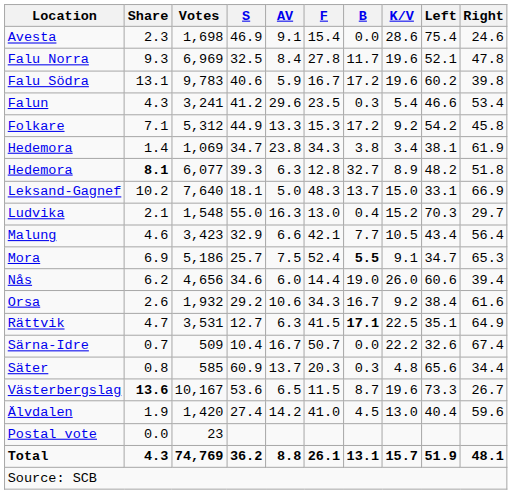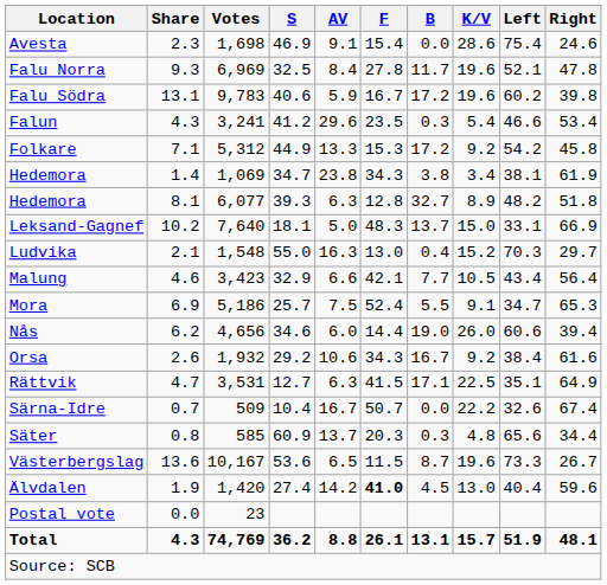Hedemora / 6,077 | Share: bold -> normal
Mora | B: bold -> normal
Rättvik | B: bold -> normal
Västerbergslag | Share: bold -> normal
Älvdalen | F: normal -> bold
